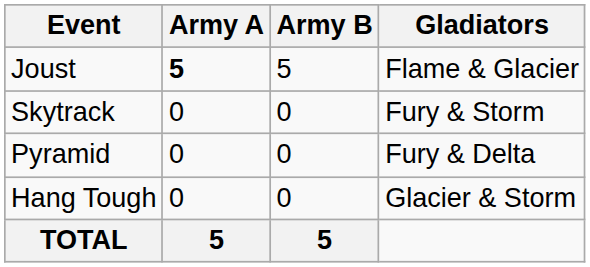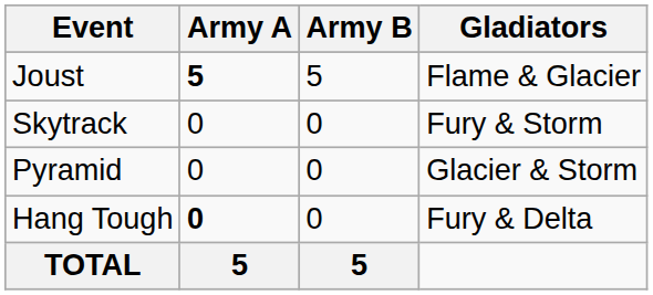Pyramid | Gladiators: Fury & Delta -> Glacier & Storm
Hang Tough | Army A: normal -> bold
Hang Tough | Gladiators: Glacier & Storm -> Fury & Delta
